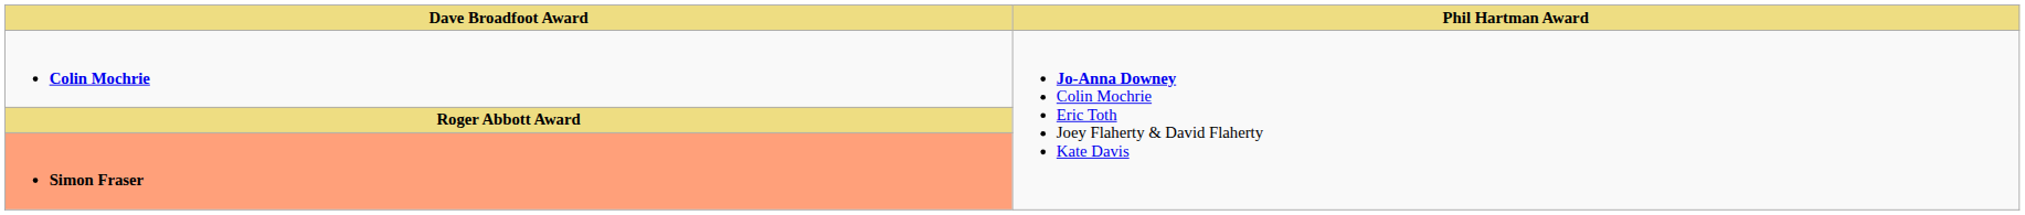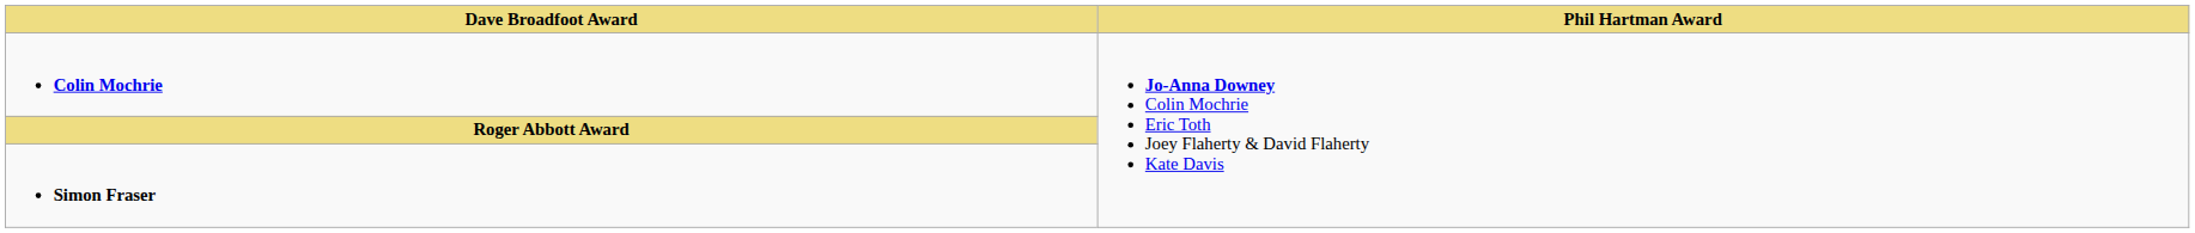Simon Fraser | Dave Broadfoot Award: lightsalmon background -> no background
